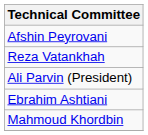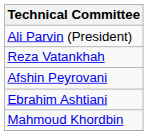row 2 | column 1: Afshin Peyrovani -> Ali Parvin (President)
row 4 | column 1: Ali Parvin (President) -> Afshin Peyrovani
